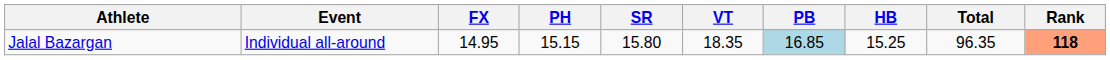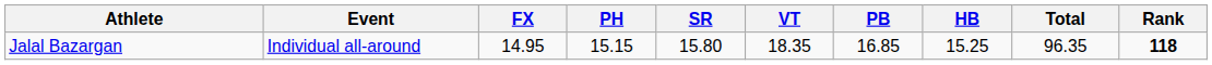row 2 | PB: lightblue background -> no background
row 2 | Rank: lightsalmon background -> no background
